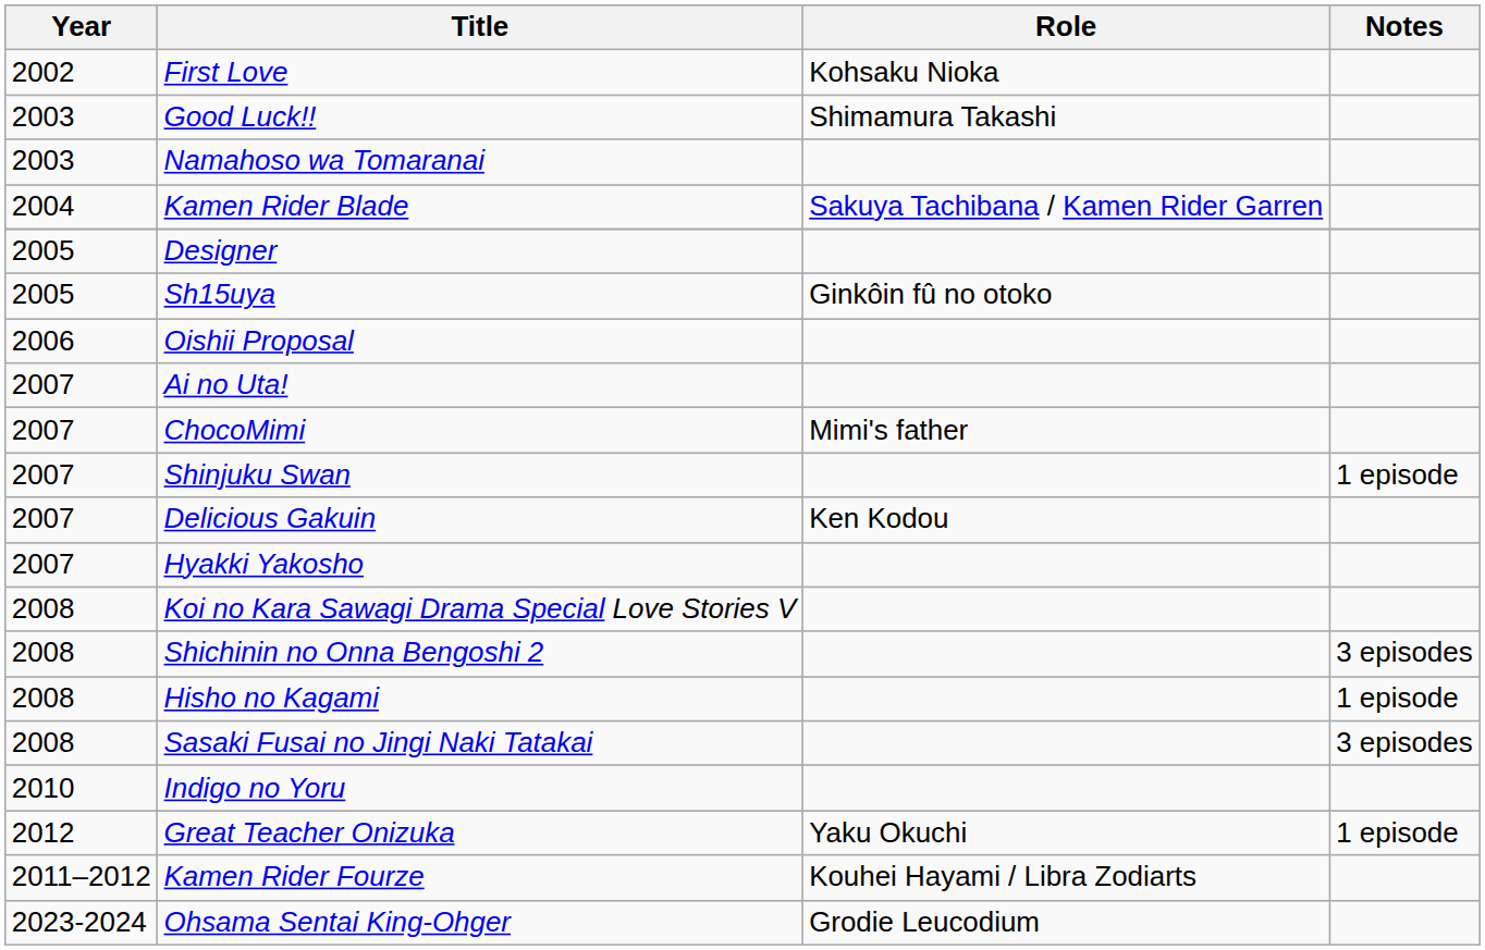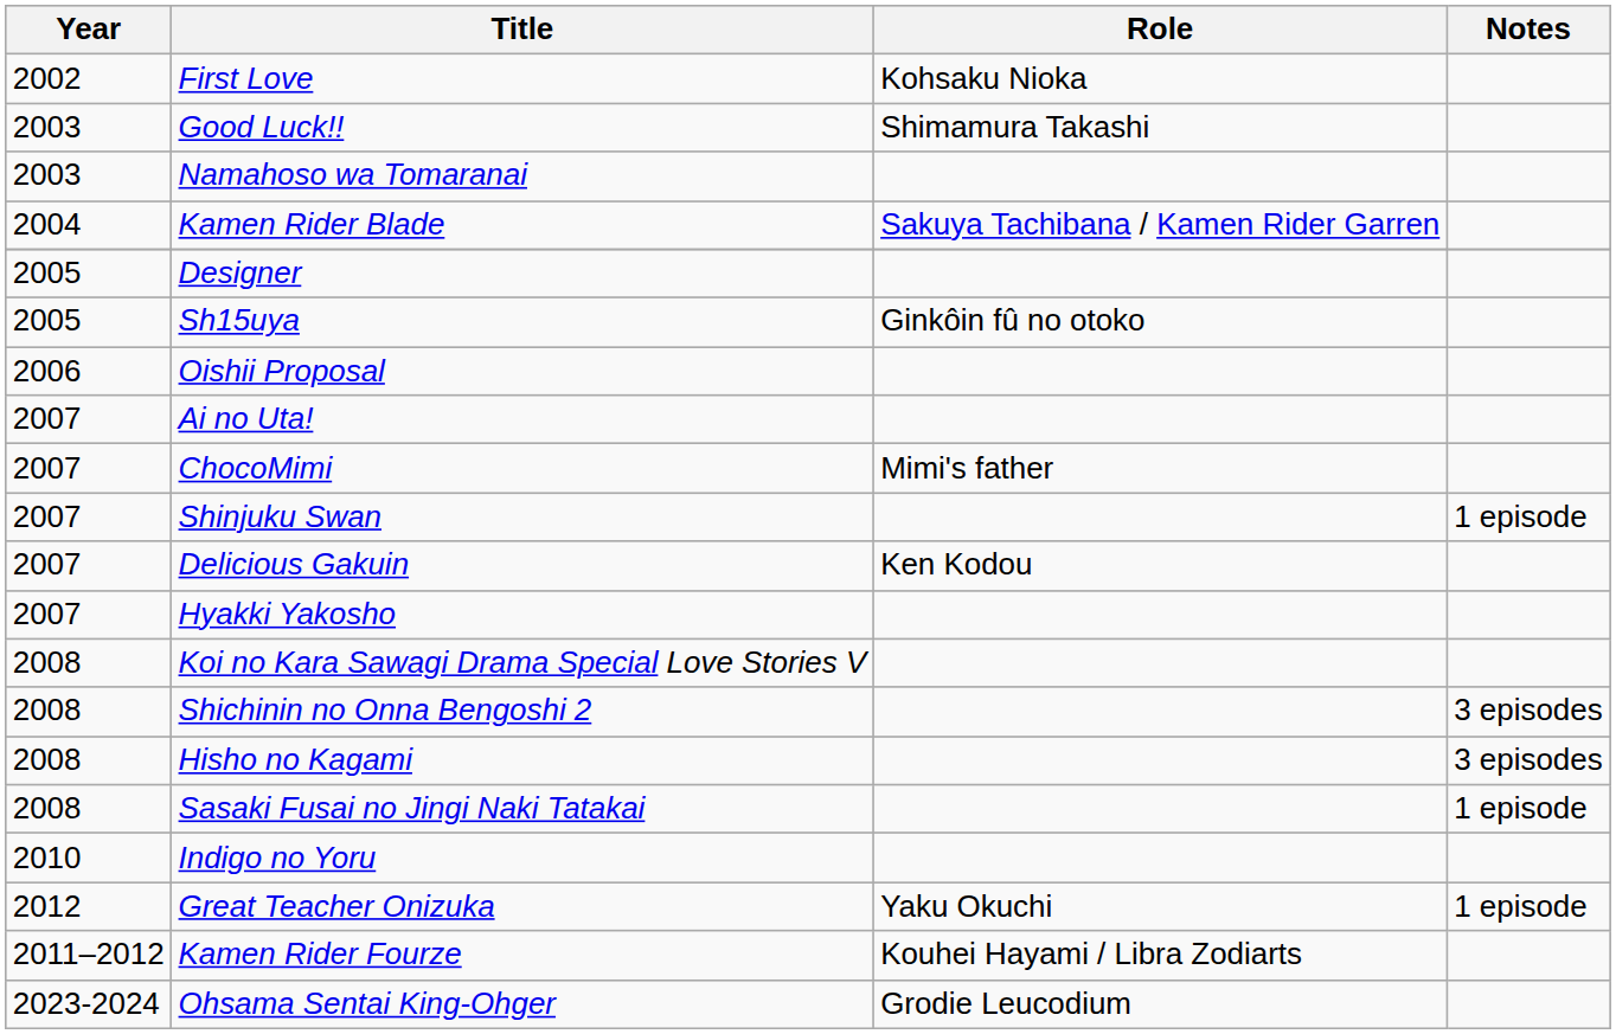Hisho no Kagami | Notes: 1 episode -> 3 episodes
Sasaki Fusai no Jingi Naki Tatakai | Notes: 3 episodes -> 1 episode
